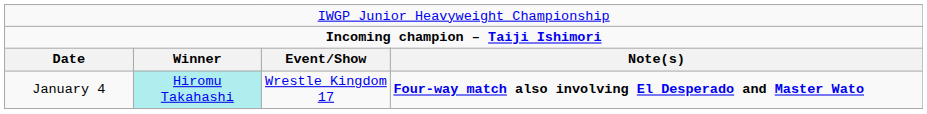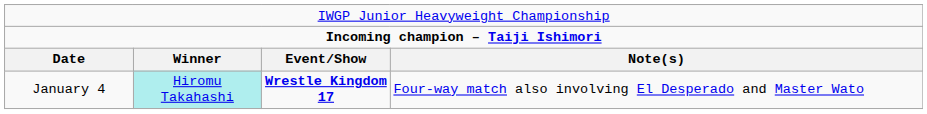January 4 | column 3: normal -> bold
January 4 | column 4: bold -> normal
